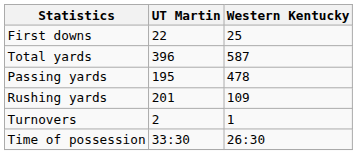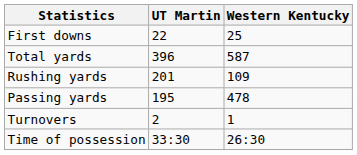rows swapped: Rushing yards <-> Passing yards
